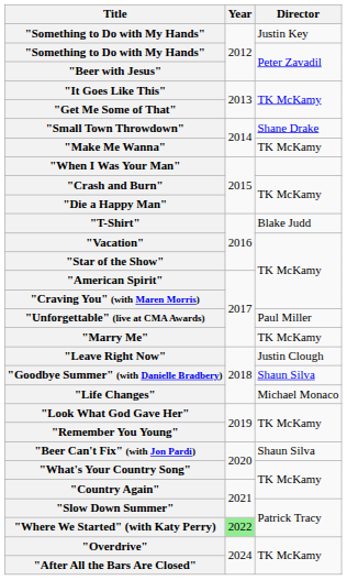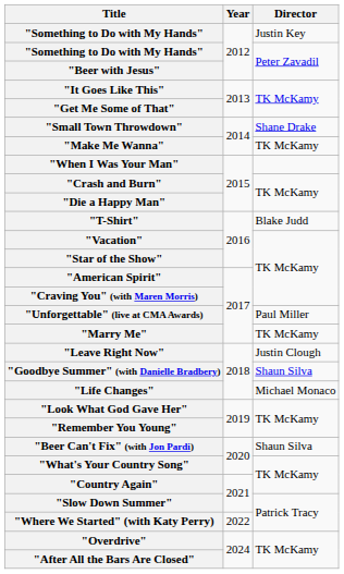"Where We Started" (with Katy Perry) | Year: lightgreen background -> no background
